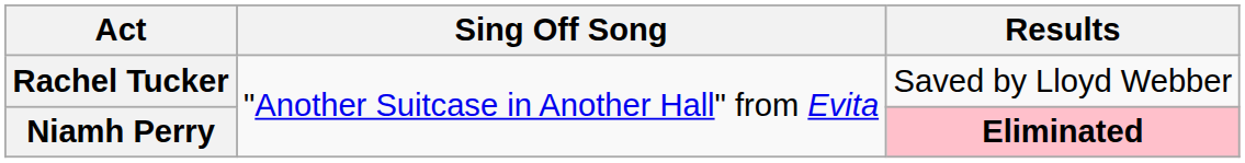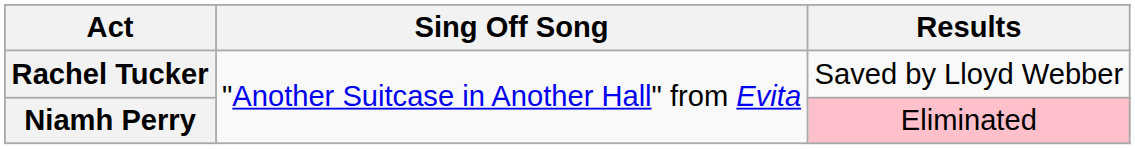Niamh Perry | Results: bold -> normal
